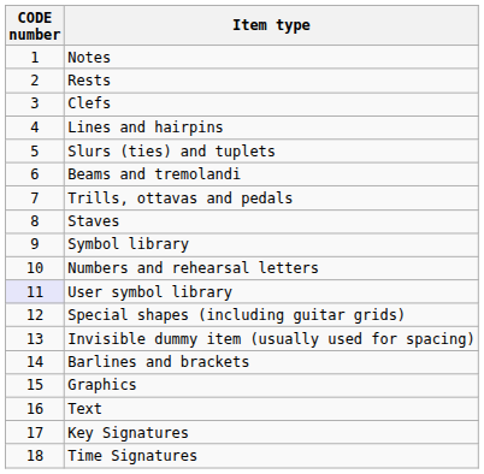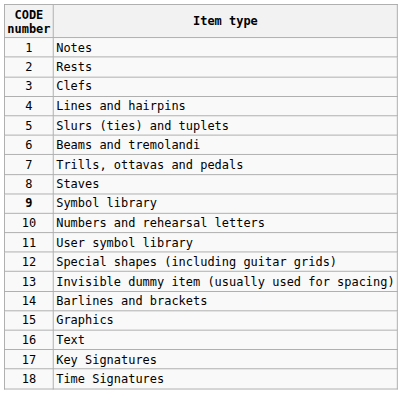Symbol library | CODE number: normal -> bold
User symbol library | CODE number: lavender background -> no background
